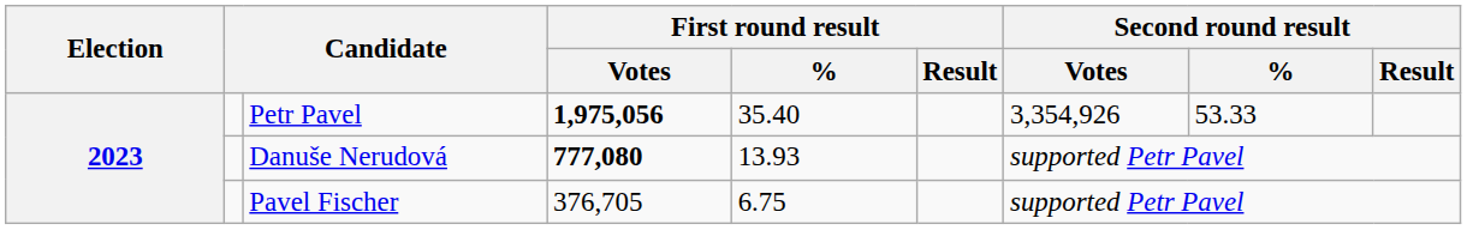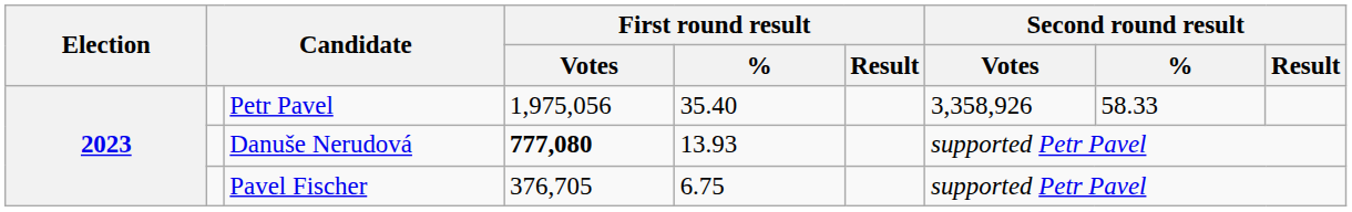Petr Pavel | First round result / Votes: bold -> normal
Petr Pavel | Second round result / Votes: 3,354,926 -> 3,358,926
Petr Pavel | Second round result / %: 53.33 -> 58.33
